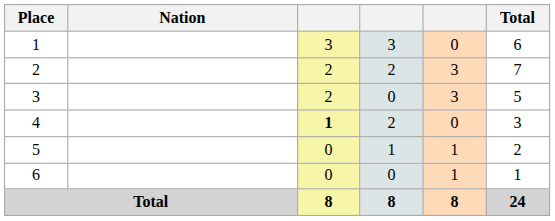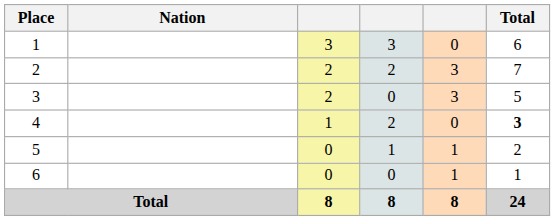4 | column 3: bold -> normal
4 | Total: normal -> bold
